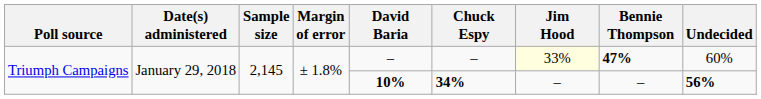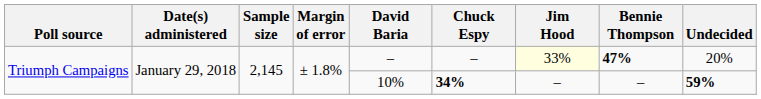row 2 | Undecided: 60% -> 20%
row 3 | David Baria: bold -> normal
row 3 | Undecided: 56% -> 59%
